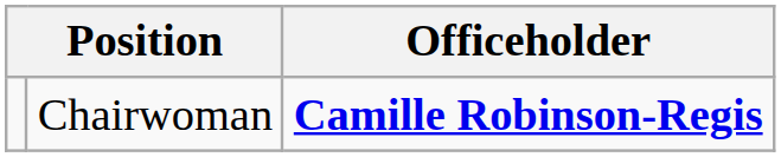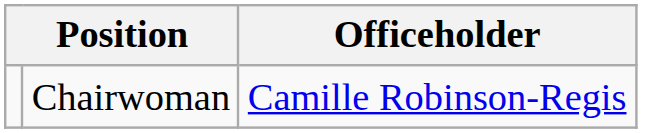Chairwoman | Officeholder: bold -> normal
